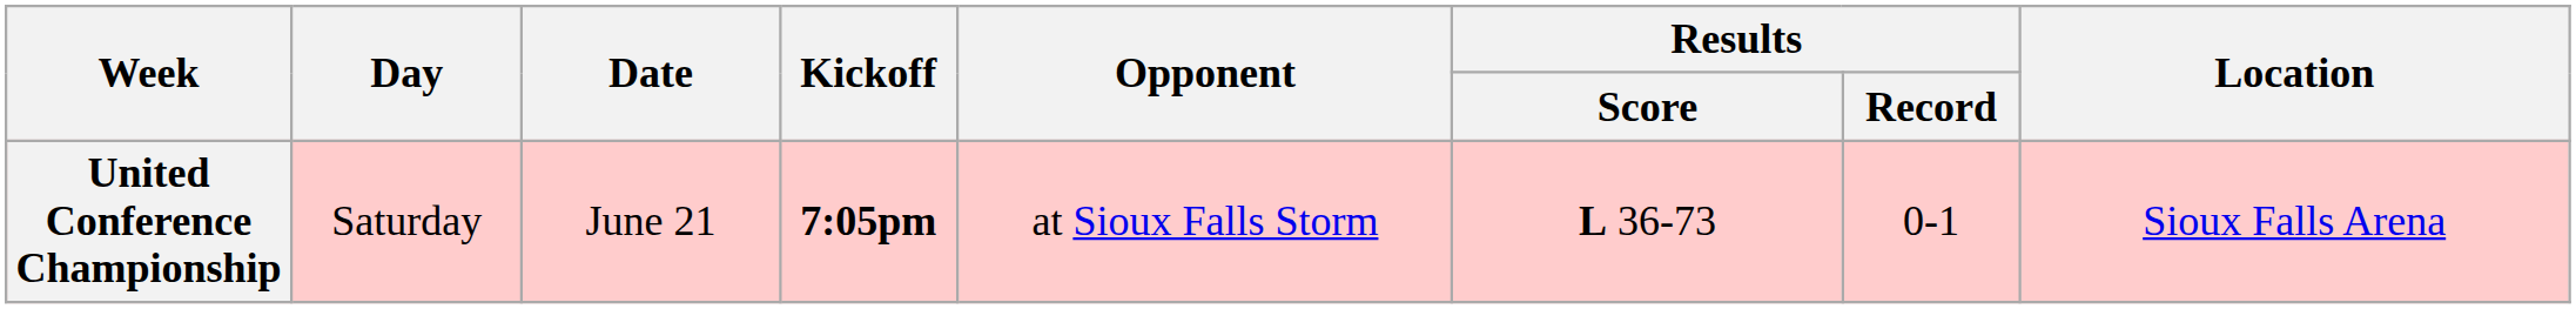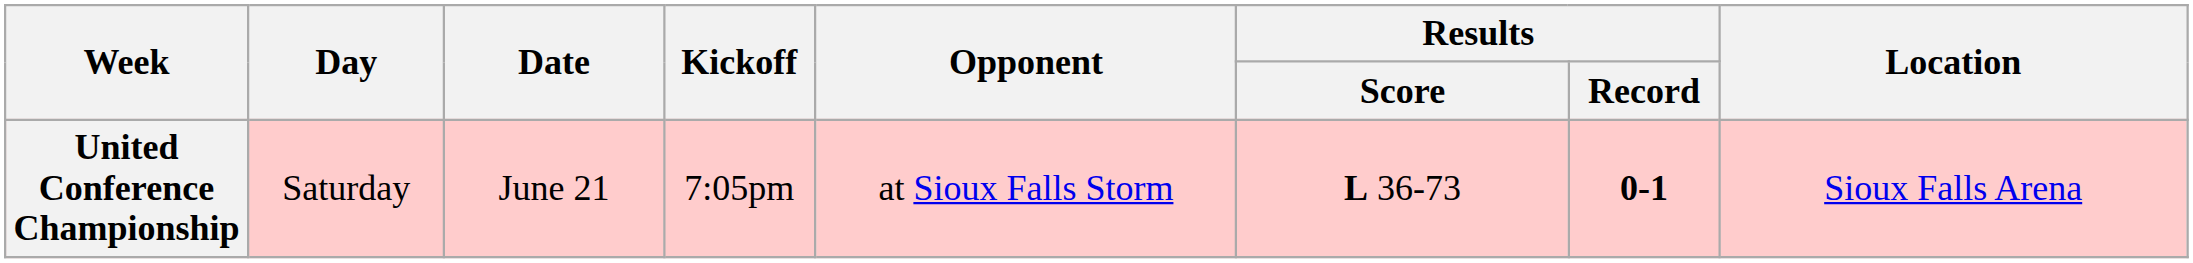United Conference Championship | Kickoff: bold -> normal
United Conference Championship | Results / Record: normal -> bold
